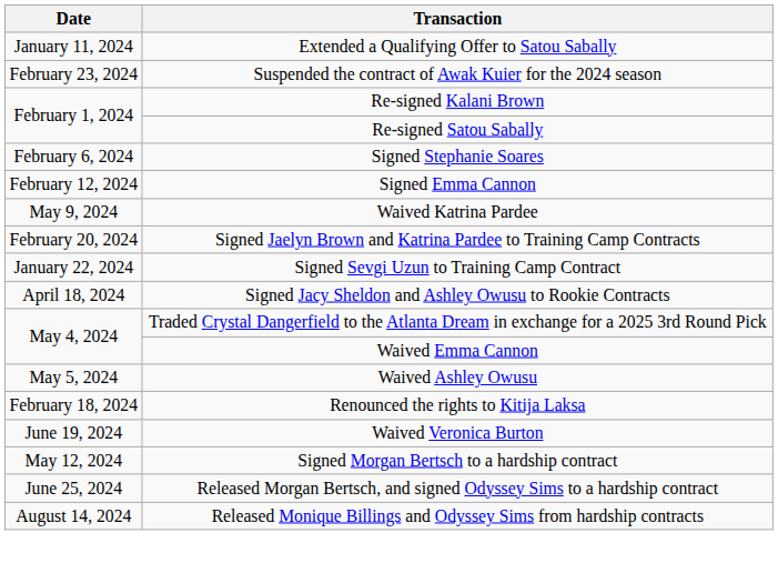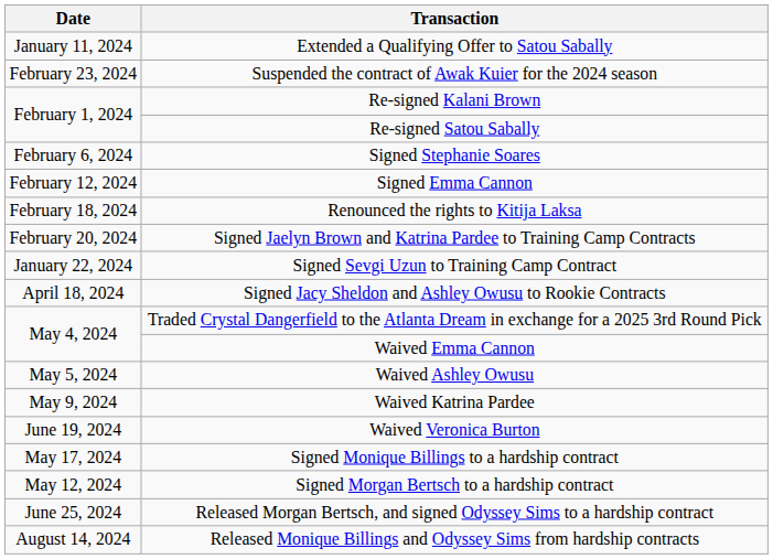rows swapped: Renounced the rights to Kitija Laksa <-> Waived Katrina Pardee
+ row: May 17, 2024 | Signed Monique Billings to a hardship contract
